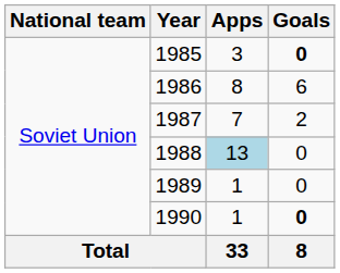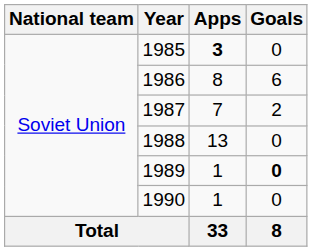1985 | Apps: normal -> bold
1985 | Goals: bold -> normal
1988 | Apps: lightblue background -> no background
1989 | Goals: normal -> bold
1990 | Goals: bold -> normal
